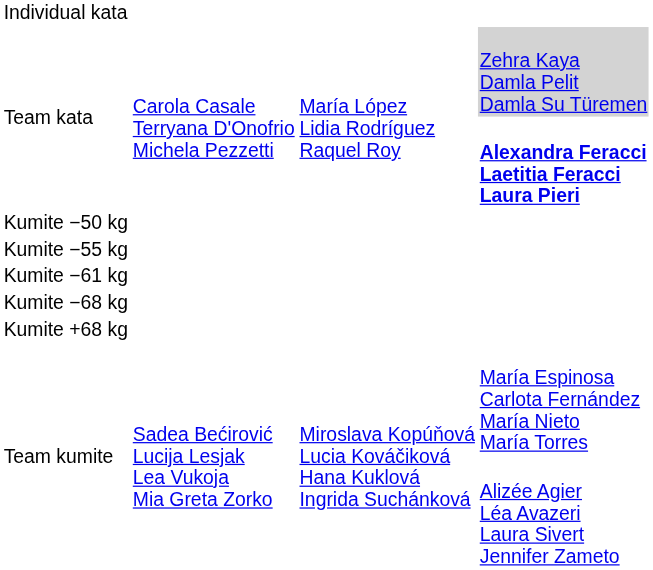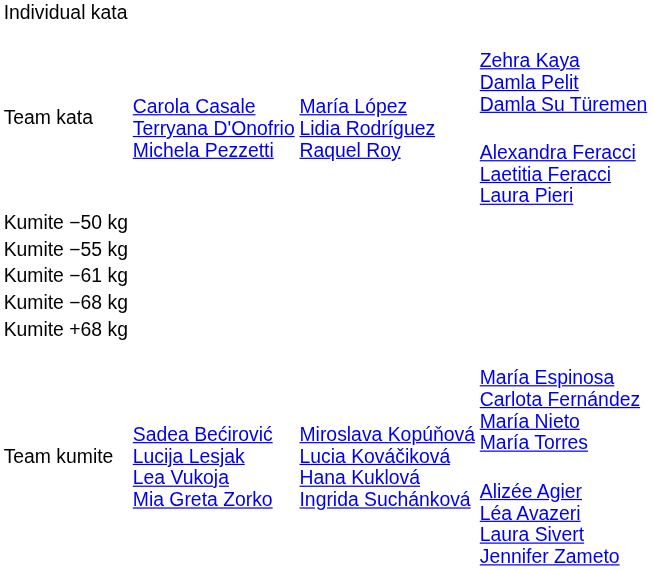Team kata / Zehra Kaya Damla Pelit Damla Su Türemen | column 4: lightgrey background -> no background
Team kata / Alexandra Feracci Laetitia Feracci Laura Pieri | column 4: bold -> normal
